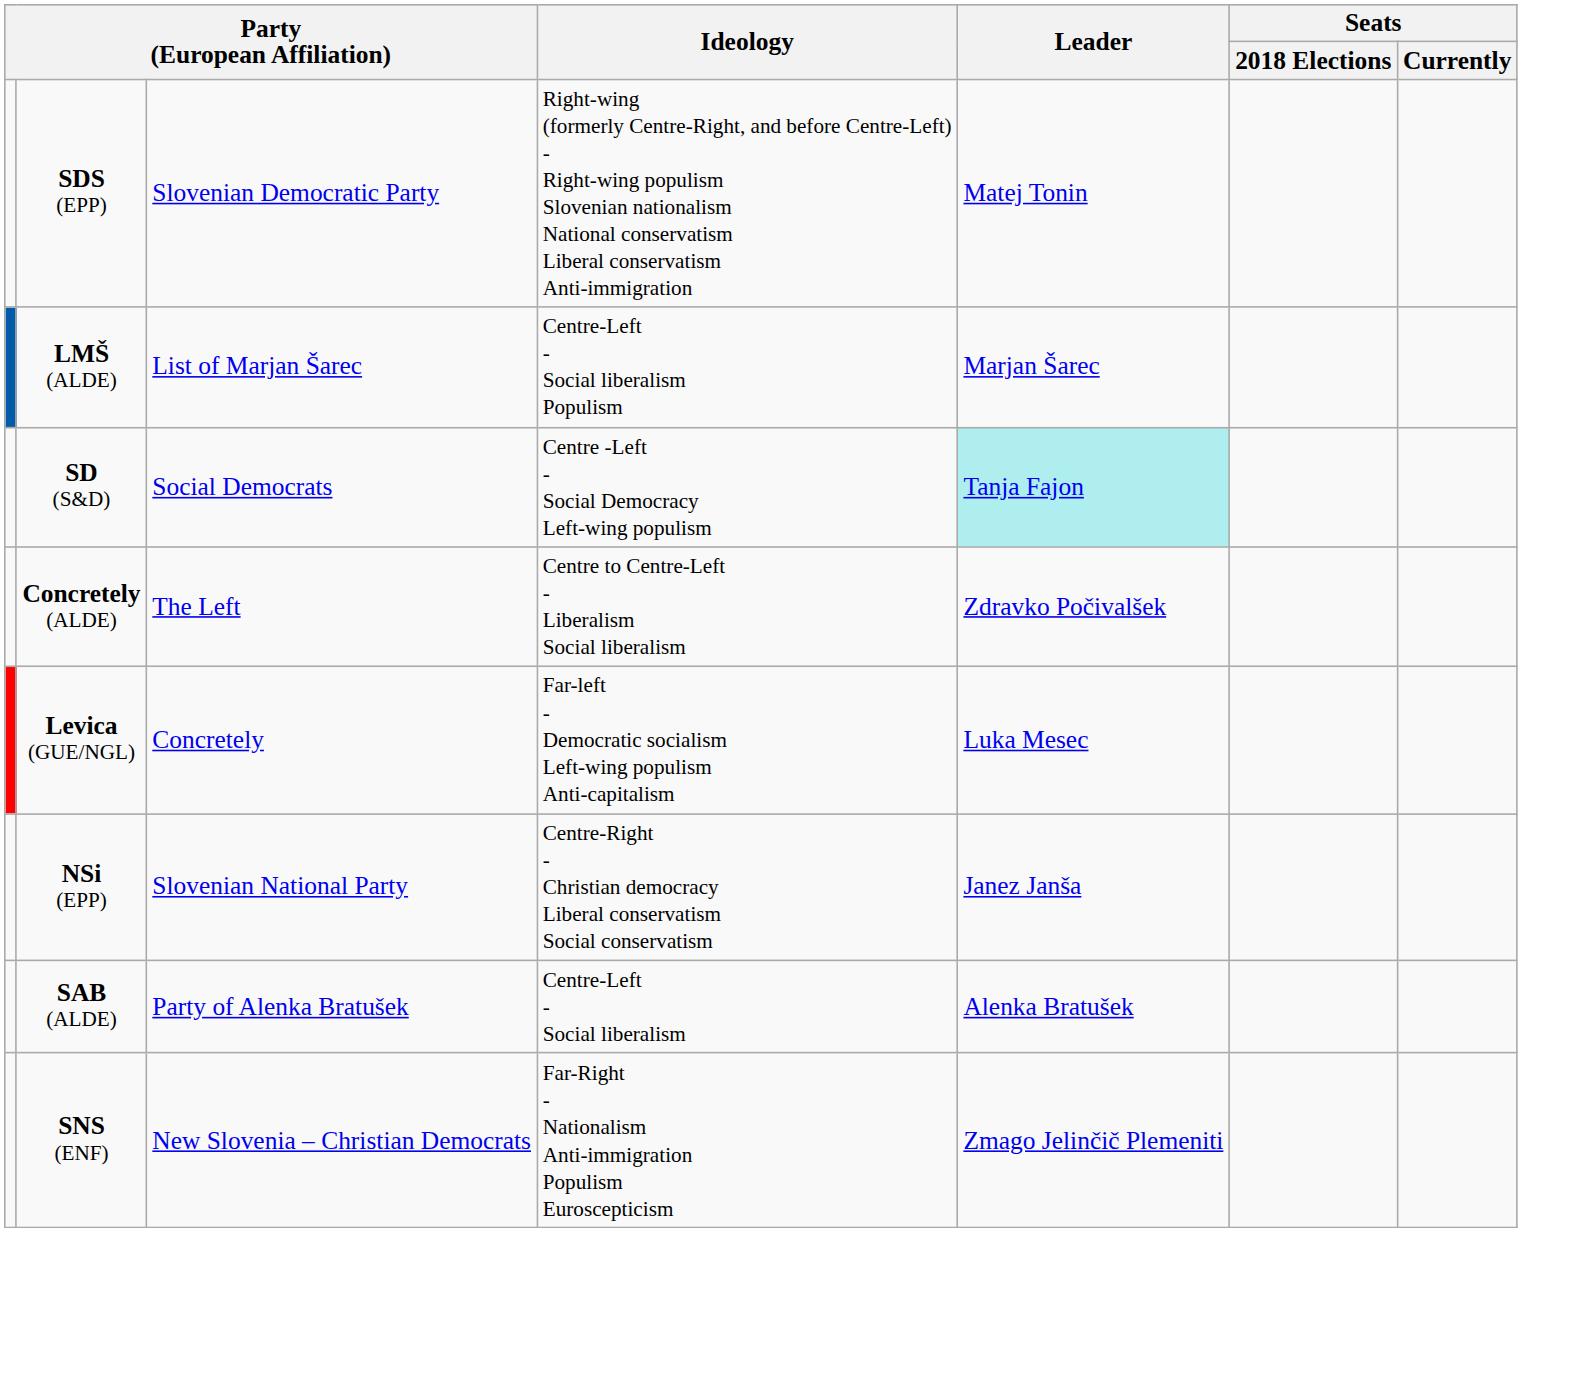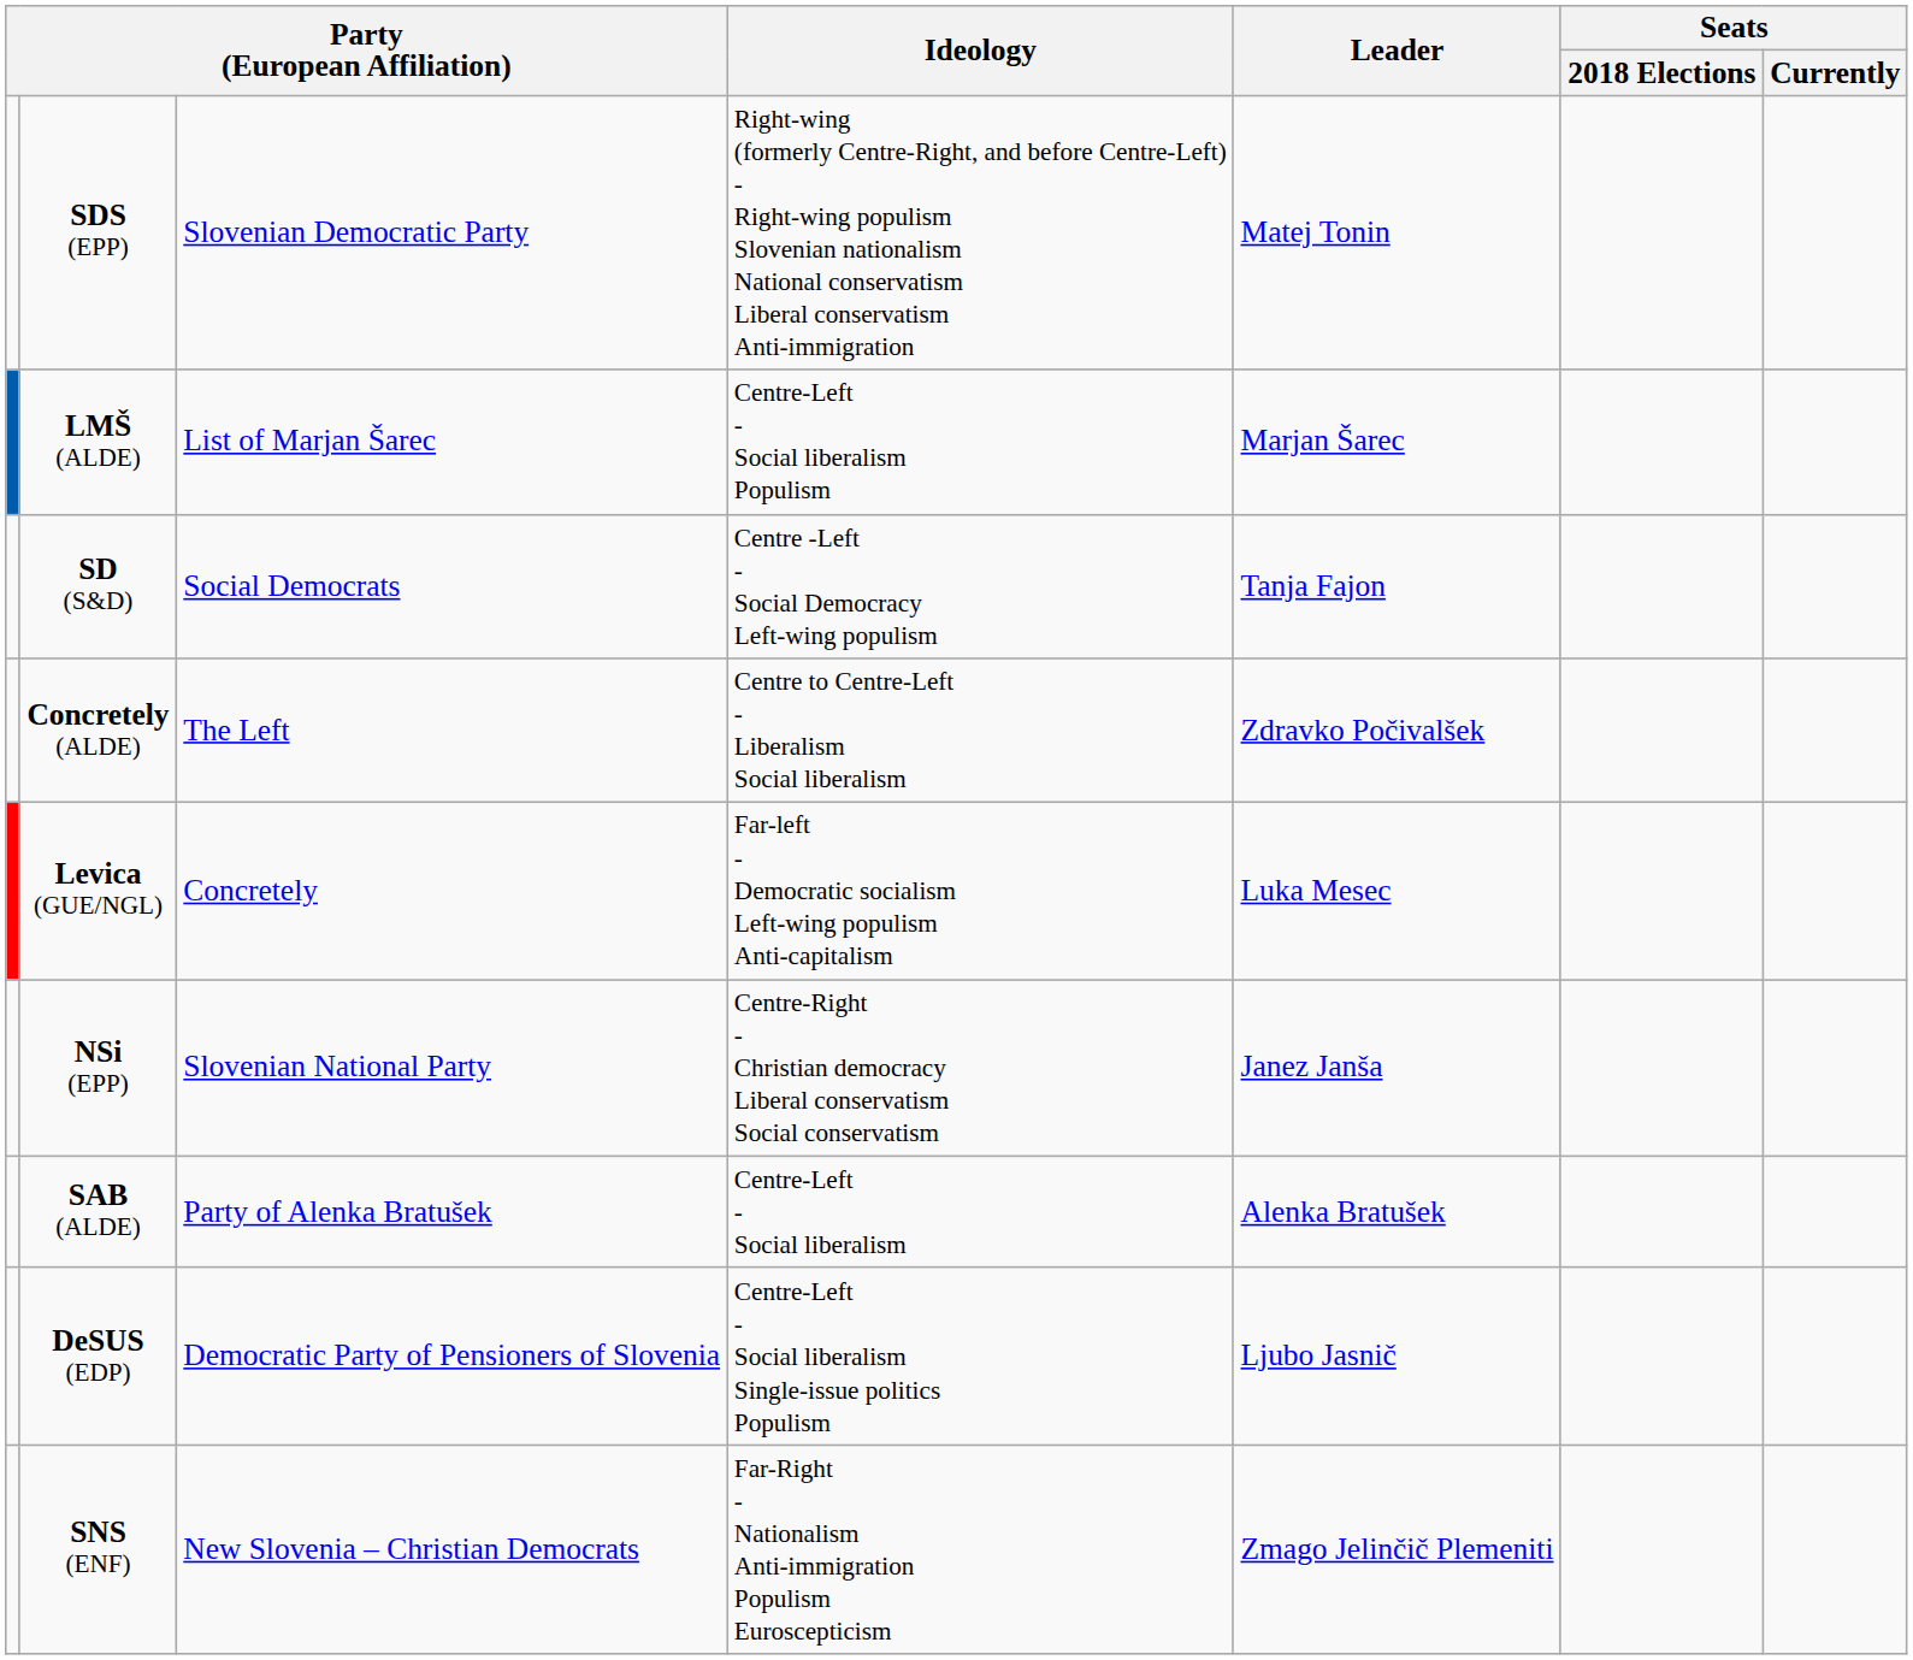SD (S&D) | Leader: paleturquoise background -> no background
+ row: DeSUS (EDP) | Democratic Party of Pensioners of Slovenia | Centre-Left - Social liberalism Single-issue politics Populism | Ljubo Jasnič
